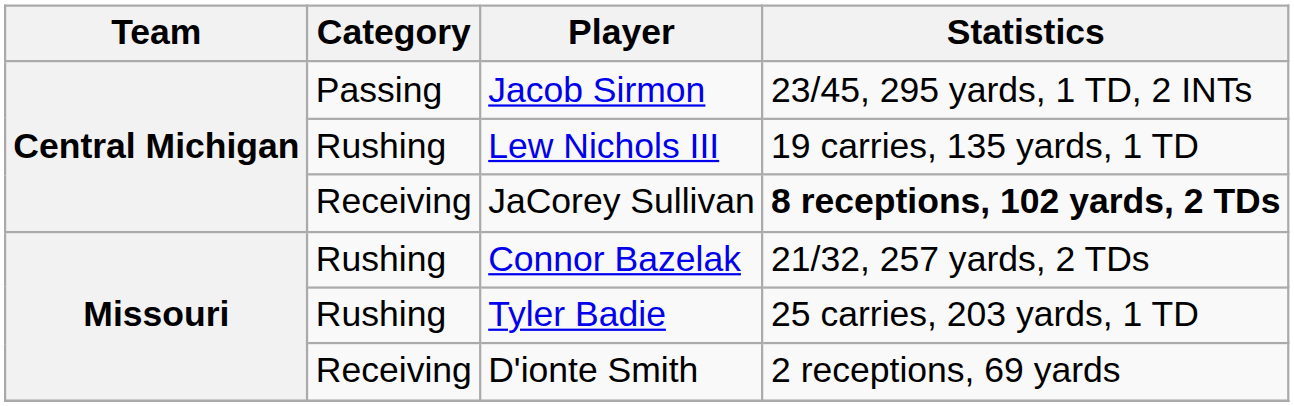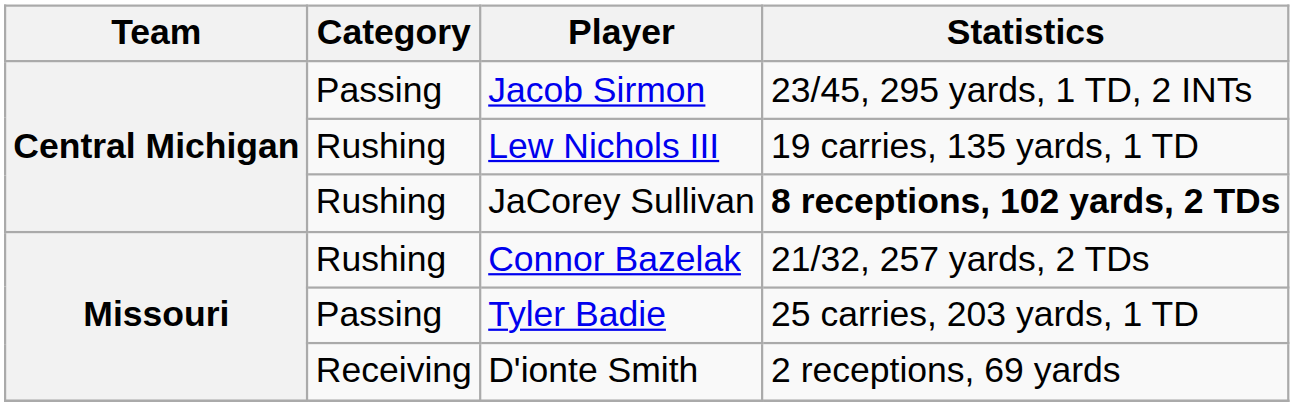JaCorey Sullivan | Category: Receiving -> Rushing
Tyler Badie | Category: Rushing -> Passing
